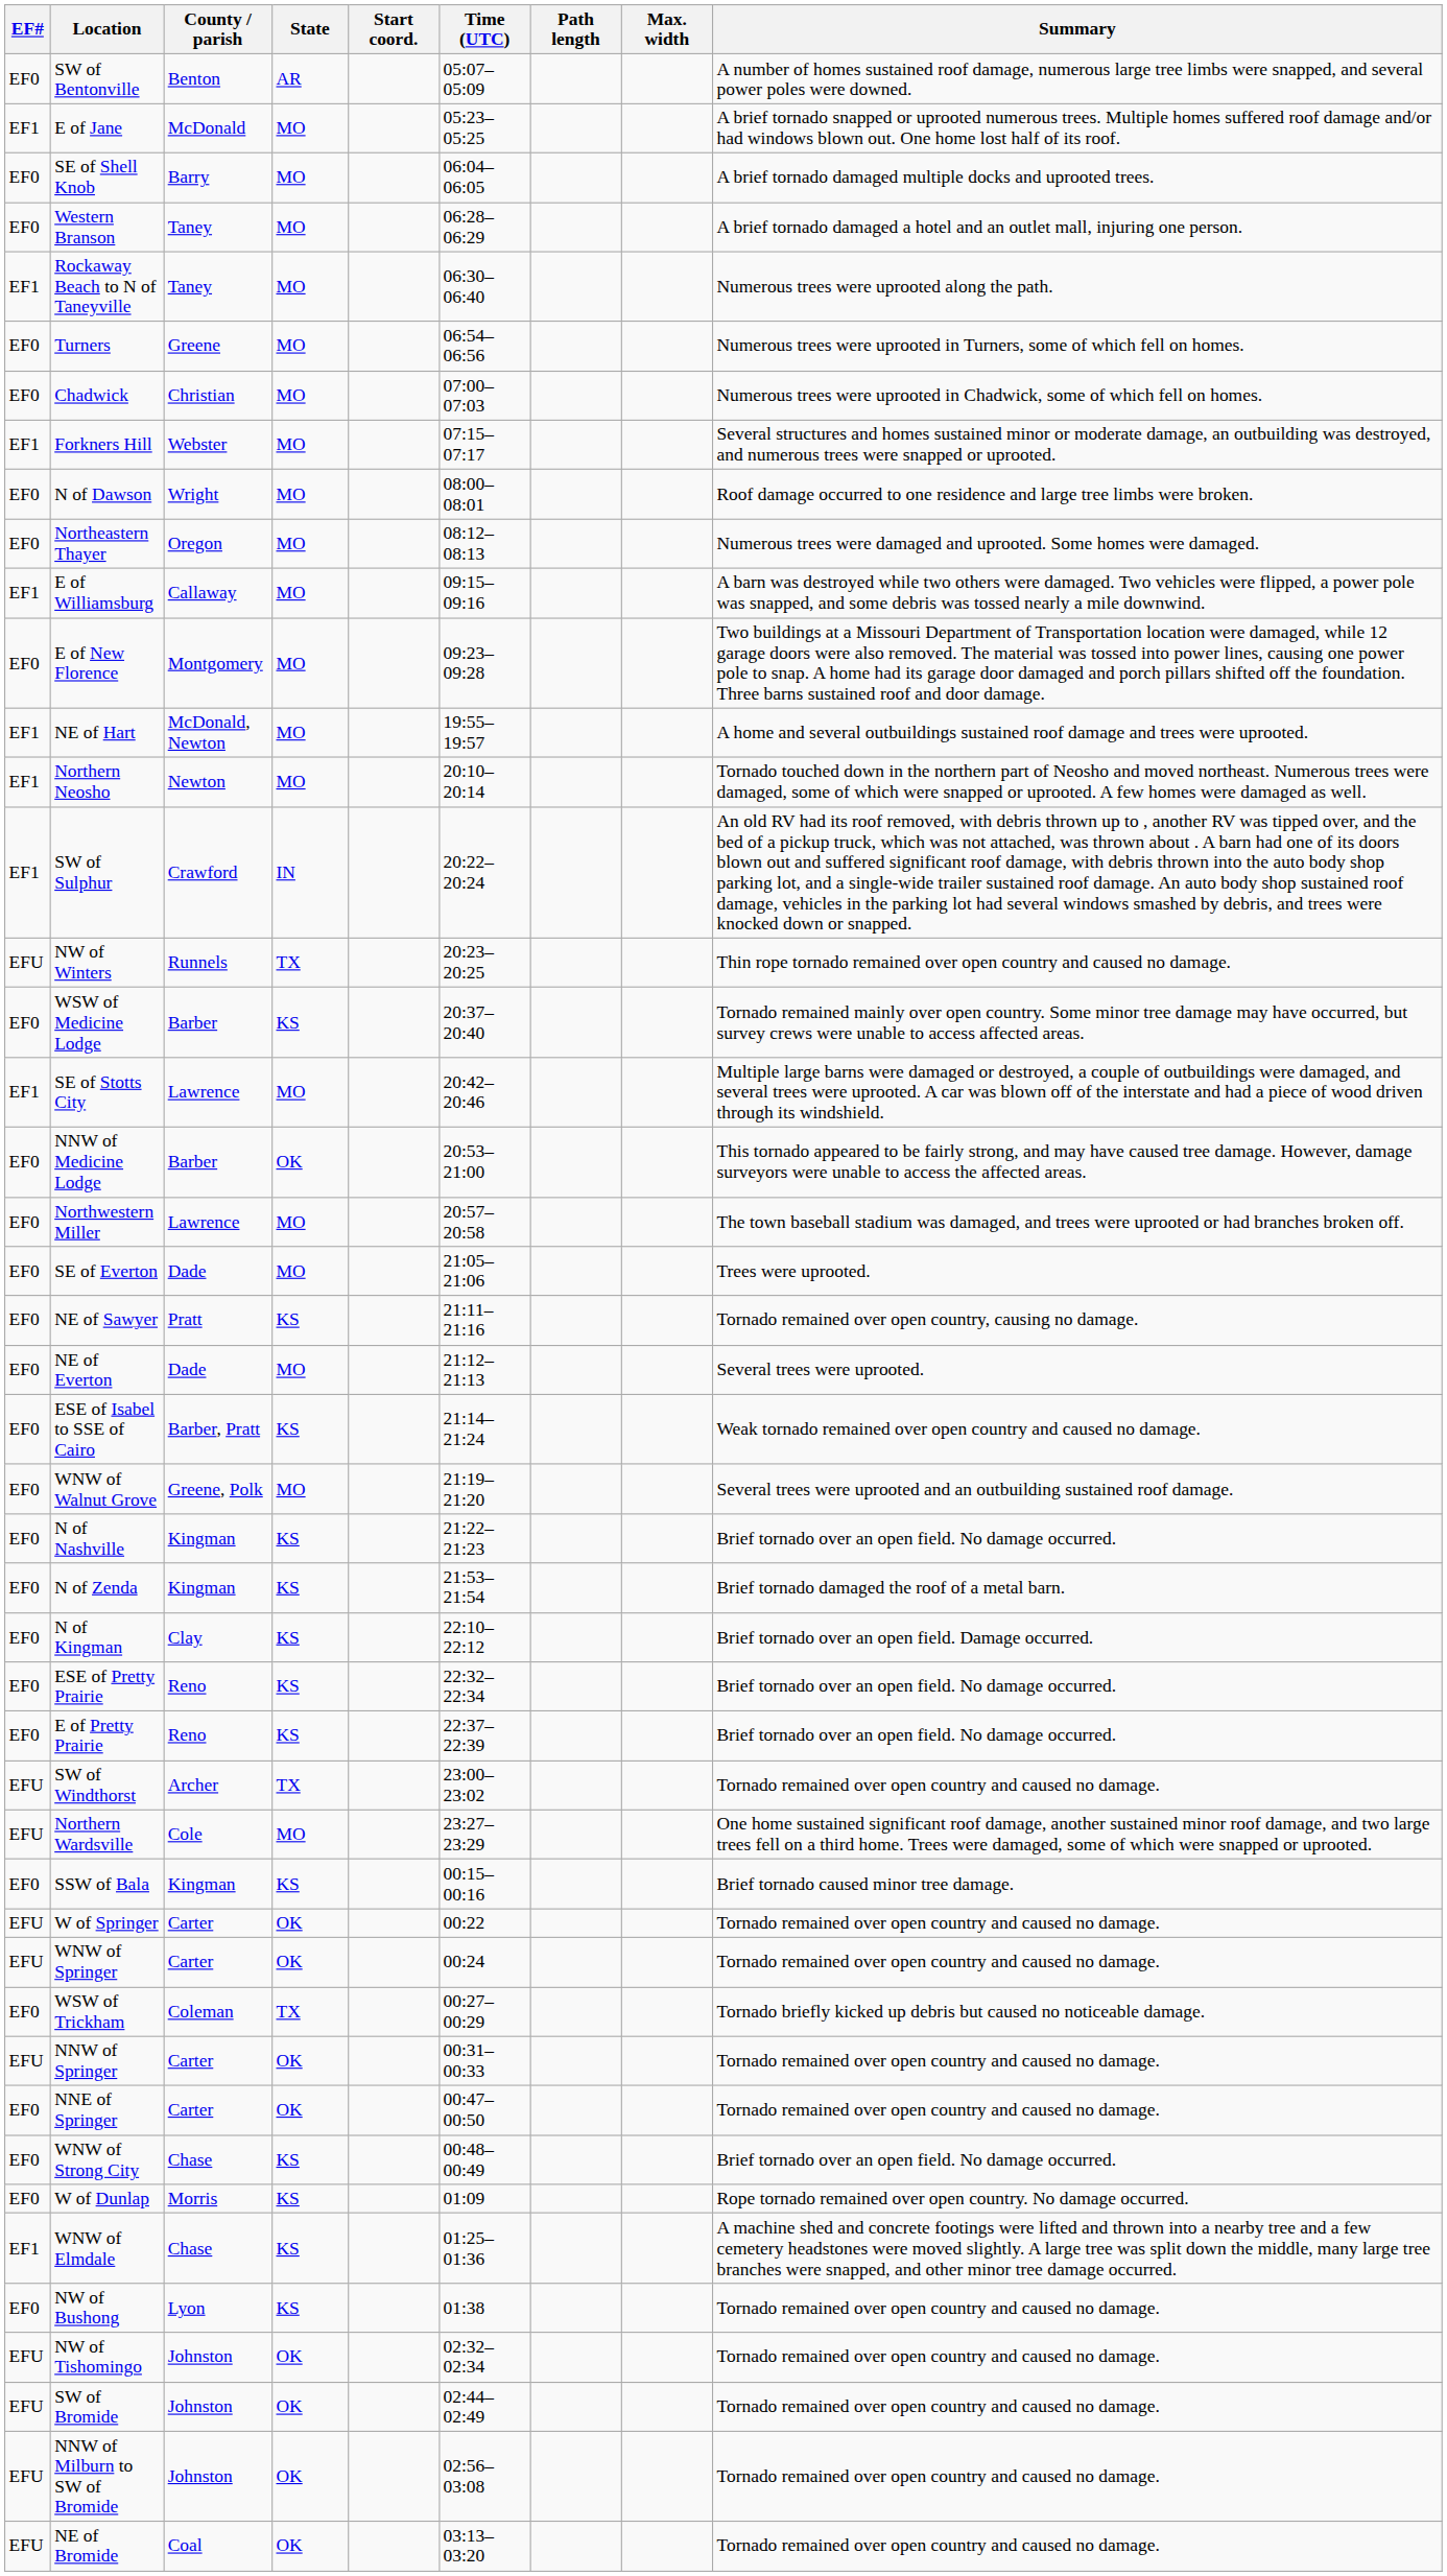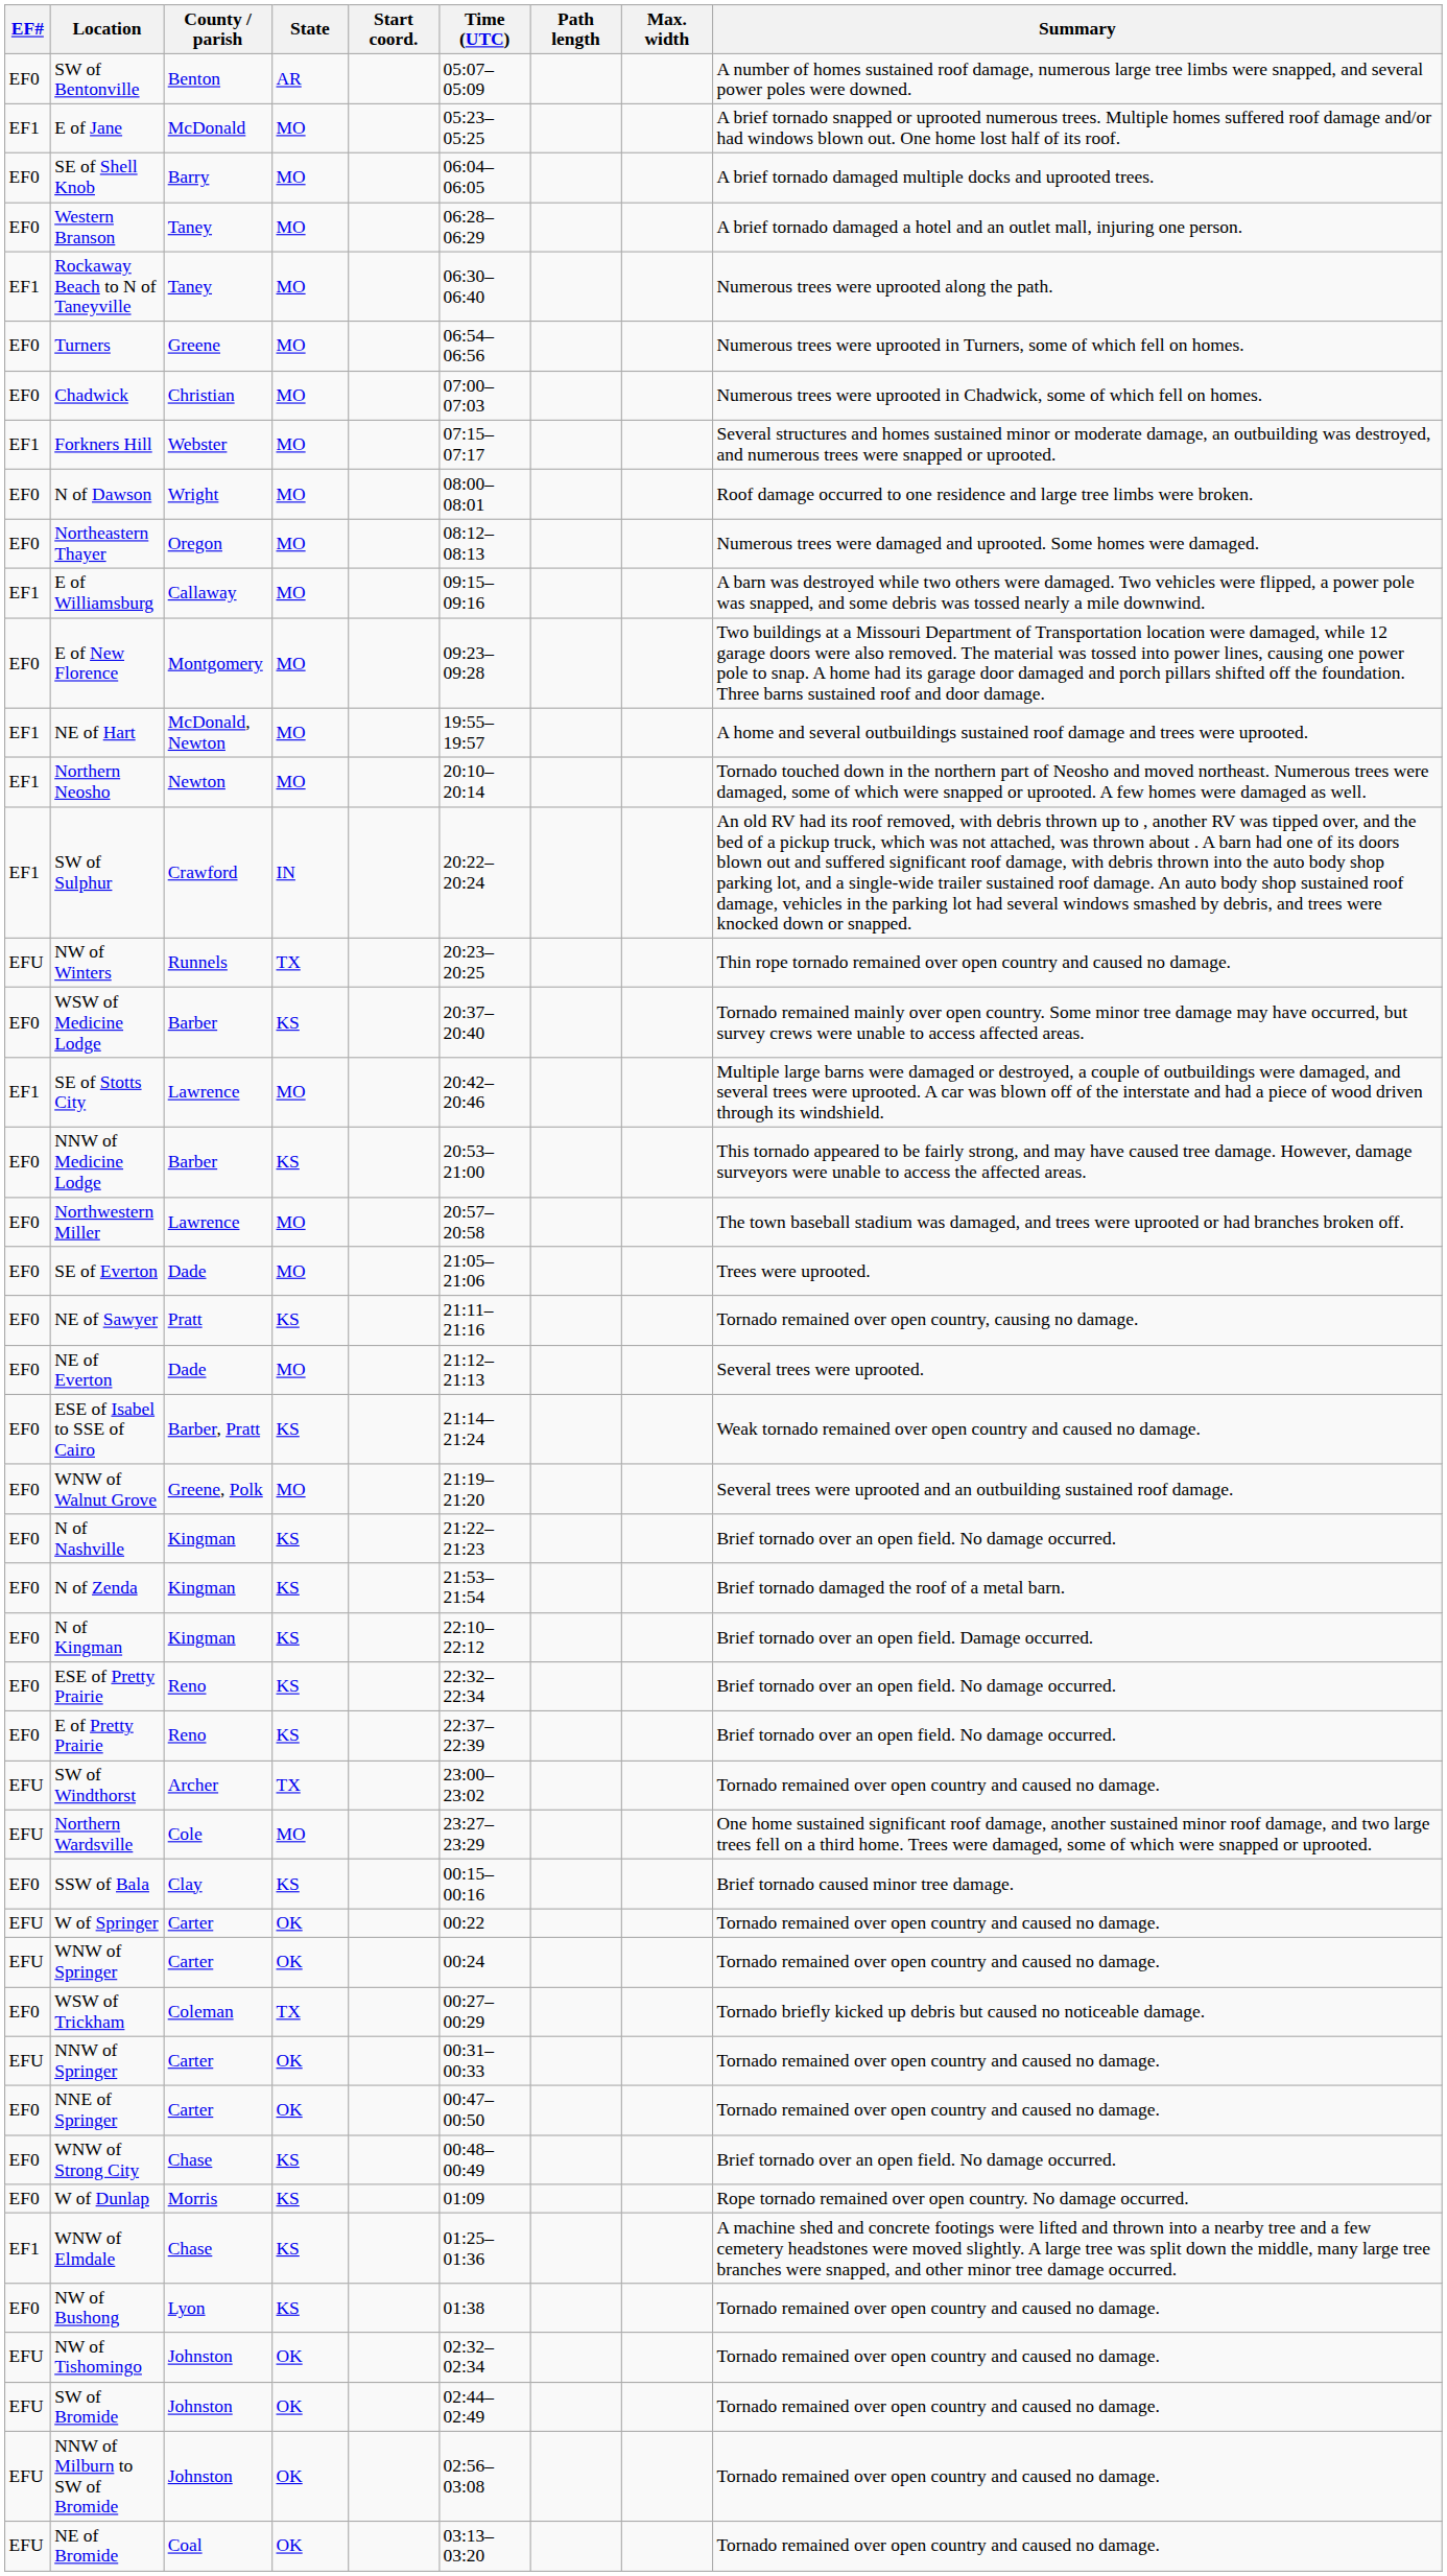NNW of Medicine Lodge | State: OK -> KS
N of Kingman | County / parish: Clay -> Kingman
SSW of Bala | County / parish: Kingman -> Clay
